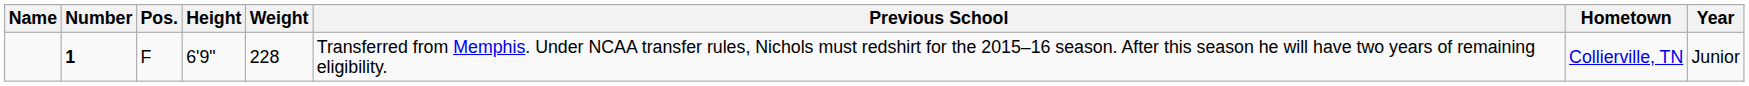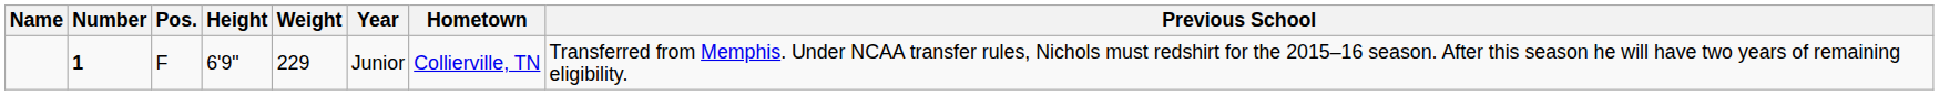columns swapped: Year <-> Previous School
row 2 | Weight: 228 -> 229
